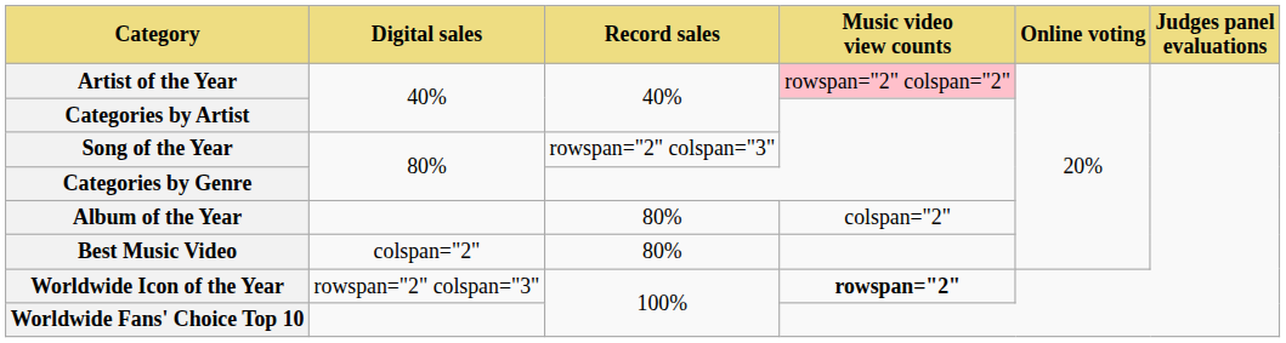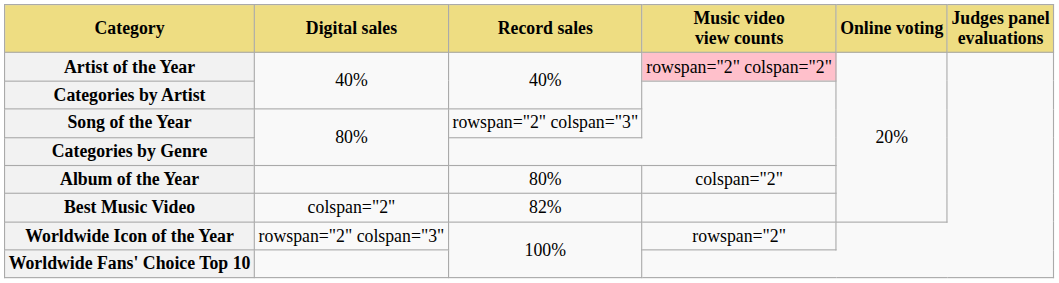Best Music Video | Record sales: 80% -> 82%
Worldwide Icon of the Year | Music video view counts: bold -> normal
